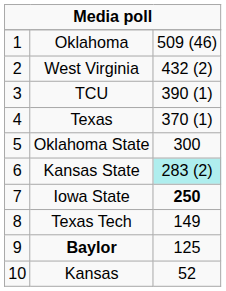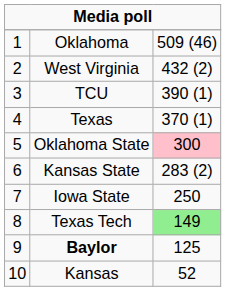Oklahoma State | column 3: no background -> pink background
Kansas State | column 3: paleturquoise background -> no background
Iowa State | column 3: bold -> normal
Texas Tech | column 3: no background -> lightgreen background
